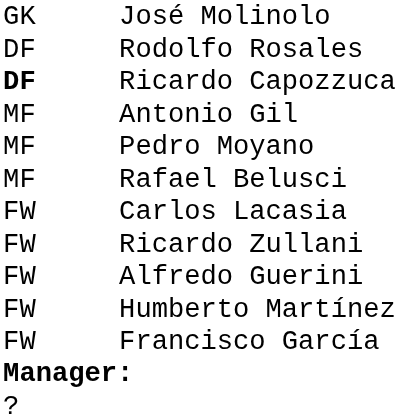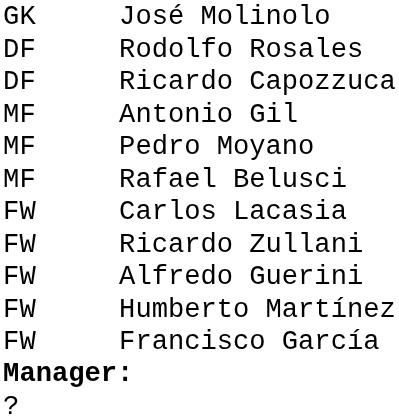Ricardo Capozzuca | column 1: bold -> normal
